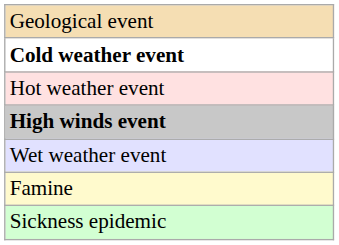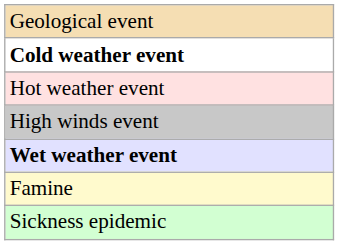row 4 | column 1: bold -> normal
row 5 | column 1: normal -> bold
